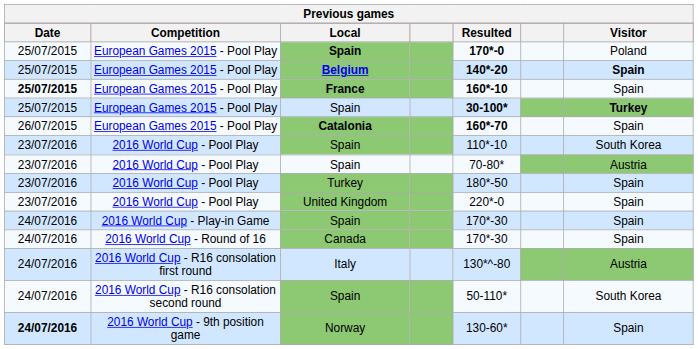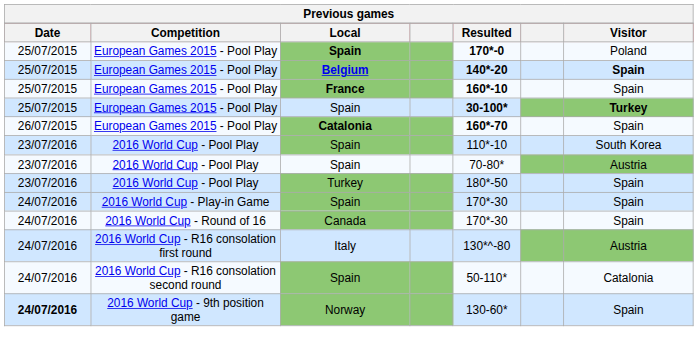France | Date: bold -> normal
- row: 23/07/2016 | 2016 World Cup - Pool Play | United Kingdom | 220*-0 | Spain
2016 World Cup - R16 consolation second round / Spain | Visitor: South Korea -> Catalonia
